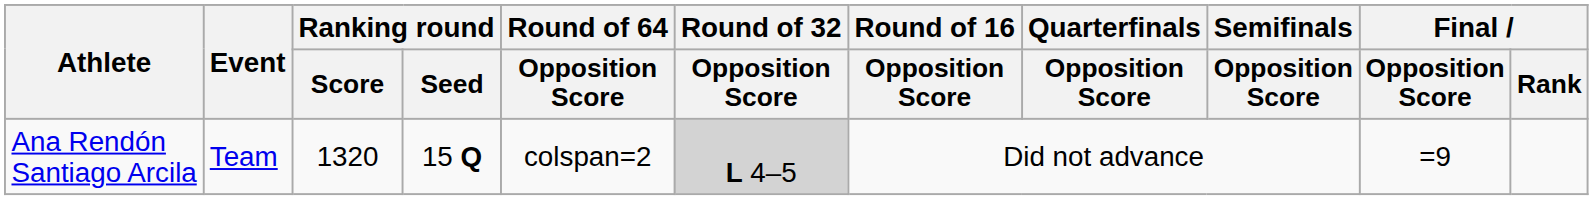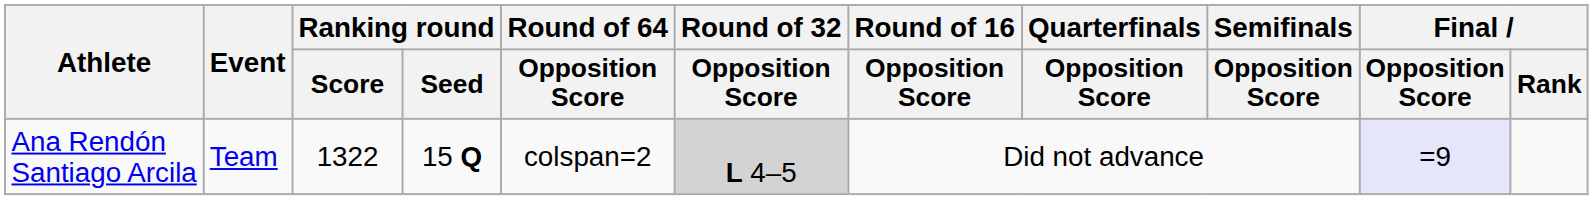Ana Rendón Santiago Arcila | Ranking round / Score: 1320 -> 1322
Ana Rendón Santiago Arcila | Final / Opposition Score: no background -> lavender background
